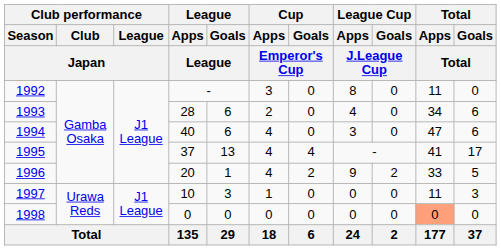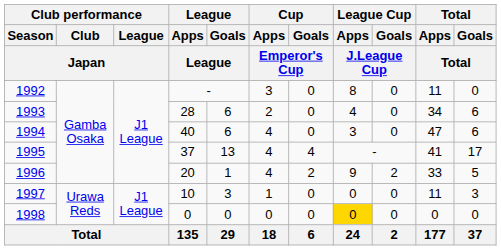1998 | League Cup / Apps / J.League Cup: no background -> gold background
1998 | Total / Apps / Total: lightsalmon background -> no background
